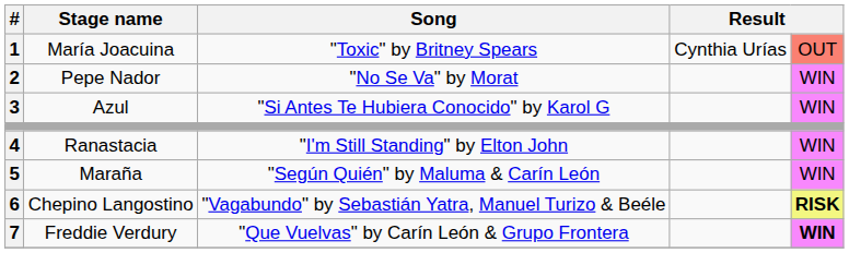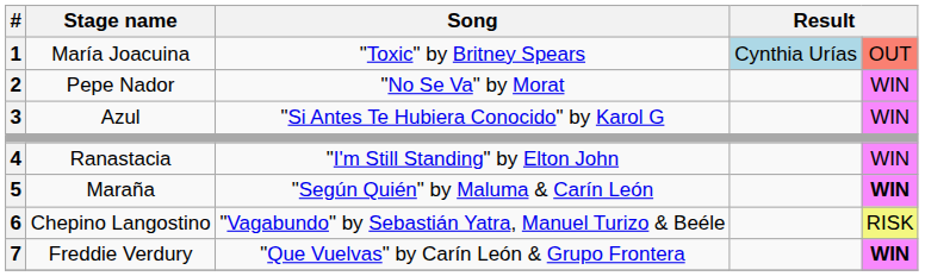María Joacuina | column 4: no background -> lightblue background
Maraña | column 5: normal -> bold
Chepino Langostino | column 5: bold -> normal
